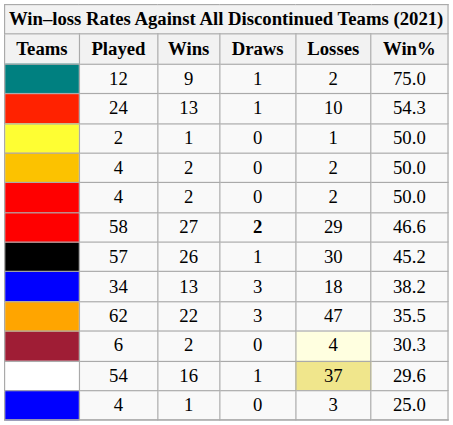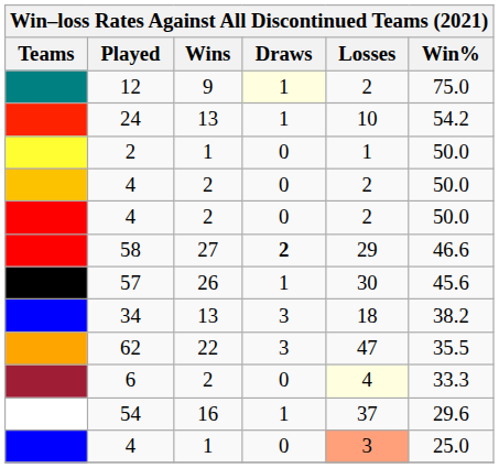12 | Draws: no background -> lightyellow background
24 | Win%: 54.3 -> 54.2
57 | Win%: 45.2 -> 45.6
6 | Win%: 30.3 -> 33.3
54 | Losses: khaki background -> no background
4 / 1 | Losses: no background -> lightsalmon background
